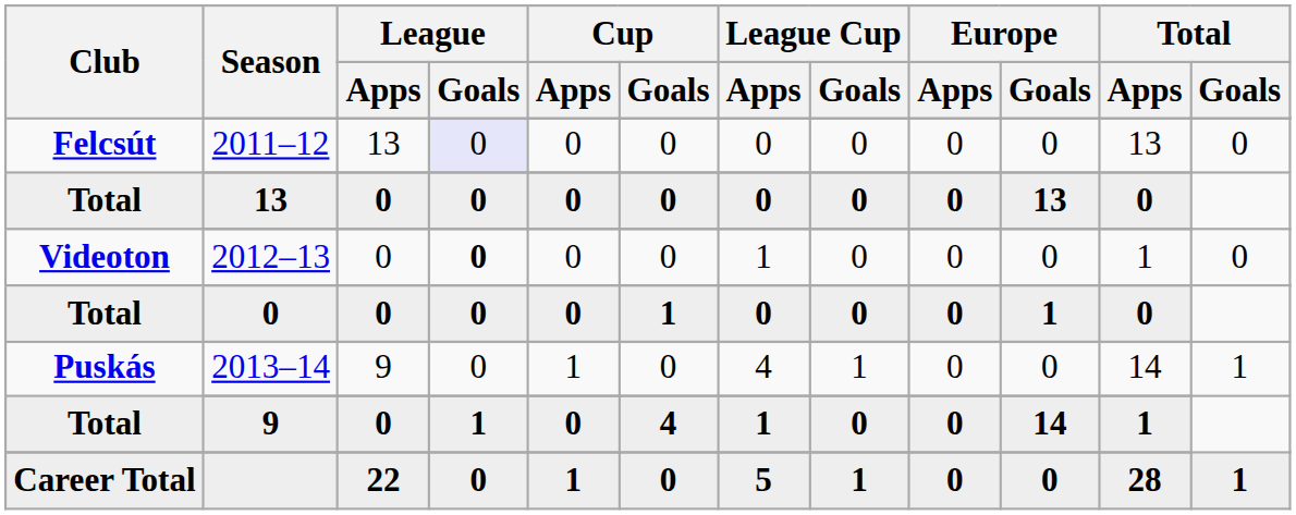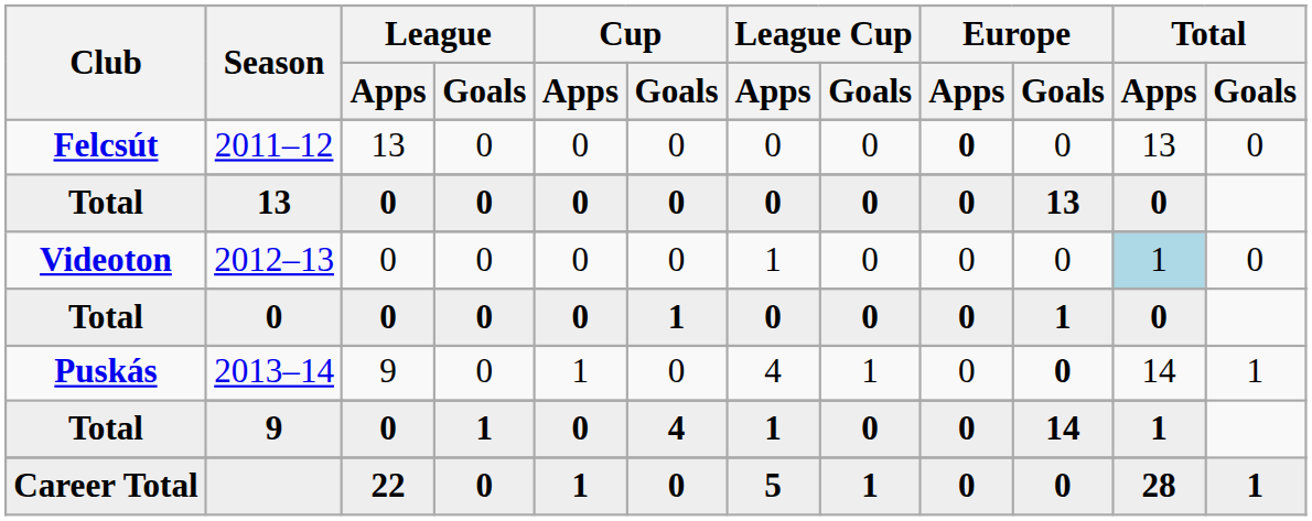2011–12 | League / Goals: lavender background -> no background
2011–12 | Europe / Apps: normal -> bold
2012–13 | League / Goals: bold -> normal
2012–13 | Total / Apps: no background -> lightblue background
2013–14 | Europe / Goals: normal -> bold
